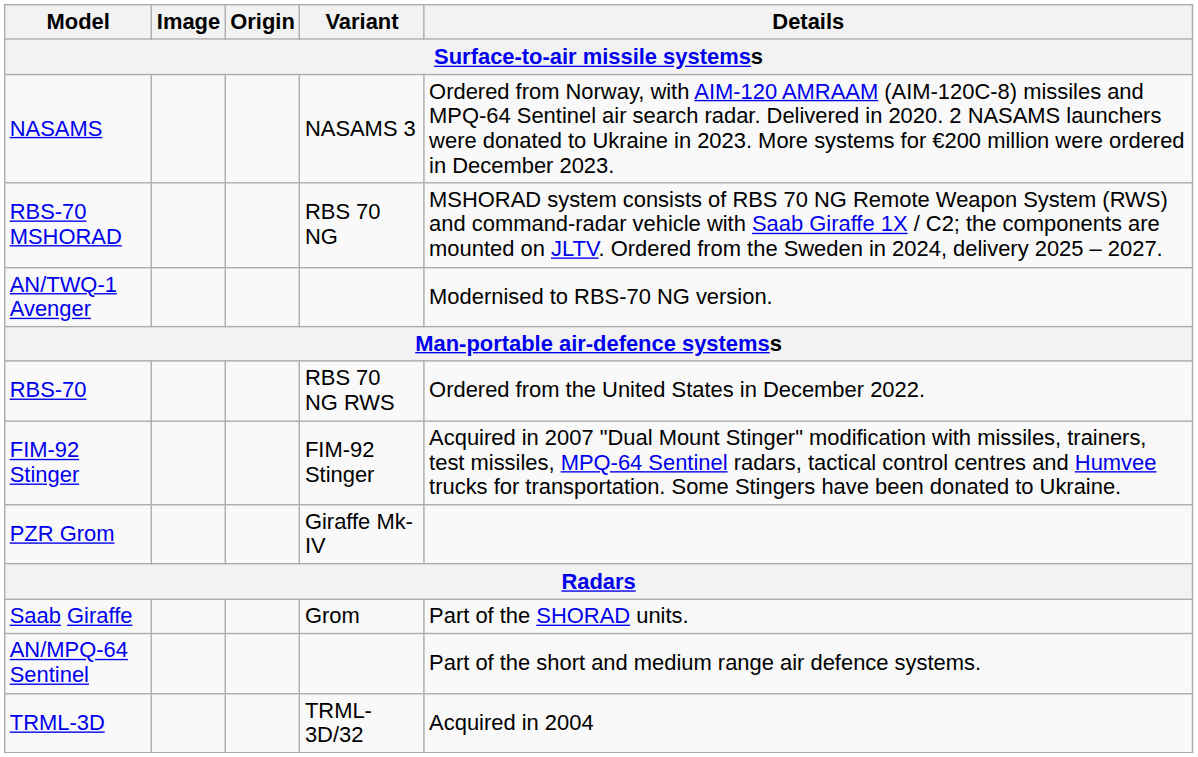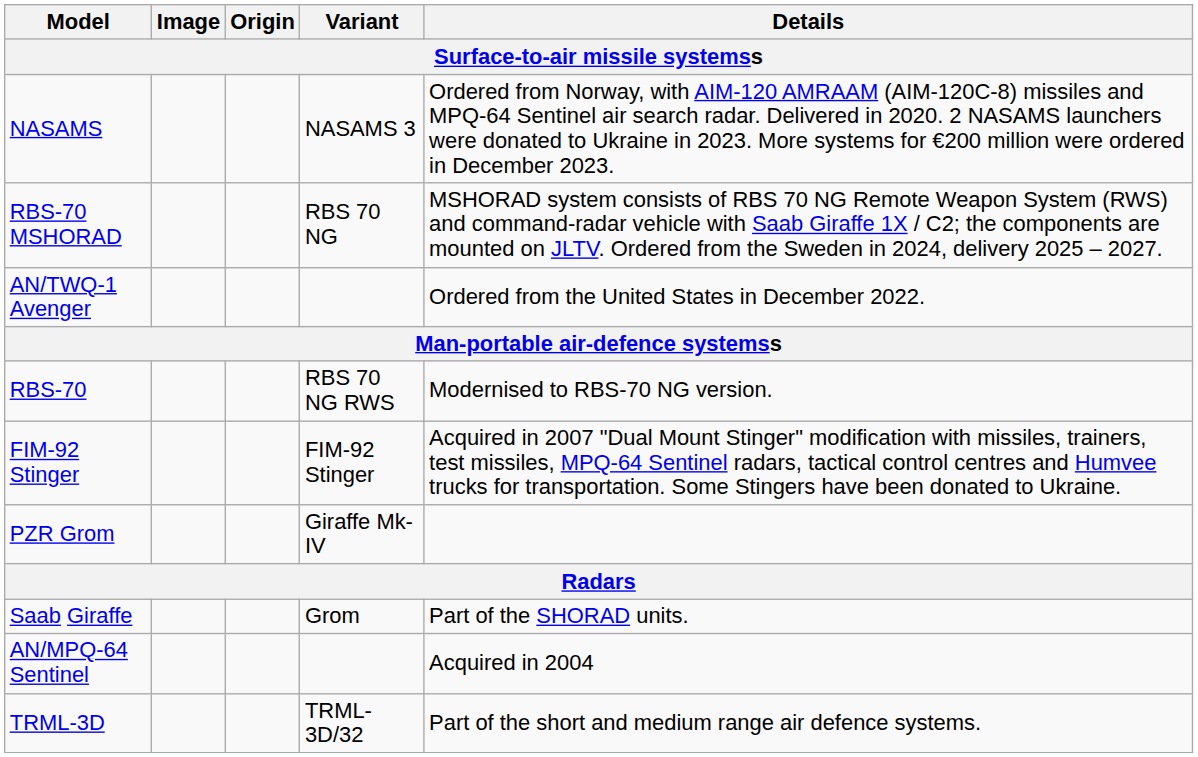AN/TWQ-1 Avenger | Details: Modernised to RBS-70 NG version. -> Ordered from the United States in December 2022.
RBS-70 | Details: Ordered from the United States in December 2022. -> Modernised to RBS-70 NG version.
AN/MPQ-64 Sentinel | Details: Part of the short and medium range air defence systems. -> Acquired in 2004
TRML-3D | Details: Acquired in 2004 -> Part of the short and medium range air defence systems.
